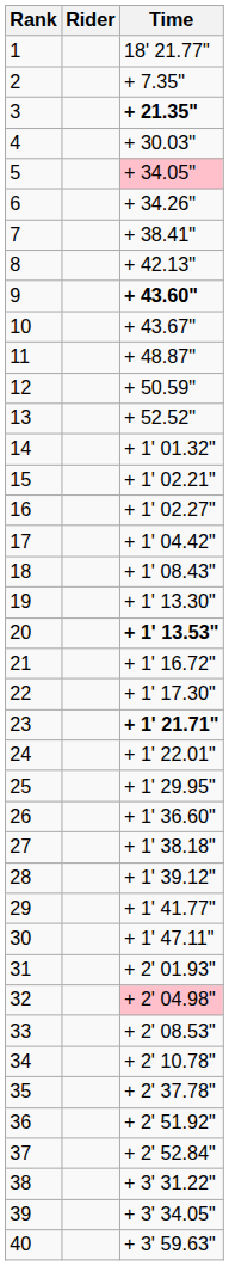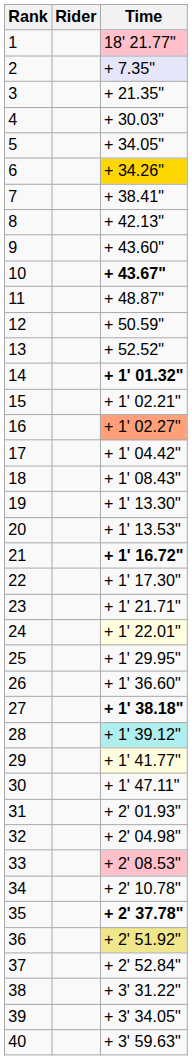1 | Time: no background -> pink background
2 | Time: no background -> lavender background
3 | Time: bold -> normal
5 | Time: pink background -> no background
6 | Time: no background -> gold background
9 | Time: bold -> normal
10 | Time: normal -> bold
14 | Time: normal -> bold
16 | Time: no background -> lightsalmon background
20 | Time: bold -> normal
21 | Time: normal -> bold
23 | Time: bold -> normal
24 | Time: no background -> lightyellow background
27 | Time: normal -> bold
28 | Time: no background -> paleturquoise background
29 | Time: no background -> lightyellow background
32 | Time: pink background -> no background
33 | Time: no background -> pink background
35 | Time: normal -> bold
36 | Time: no background -> khaki background
